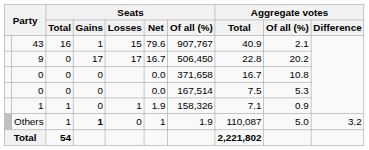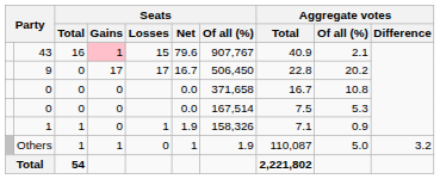43 | Seats / Gains: no background -> pink background
Others | Seats / Gains: bold -> normal
